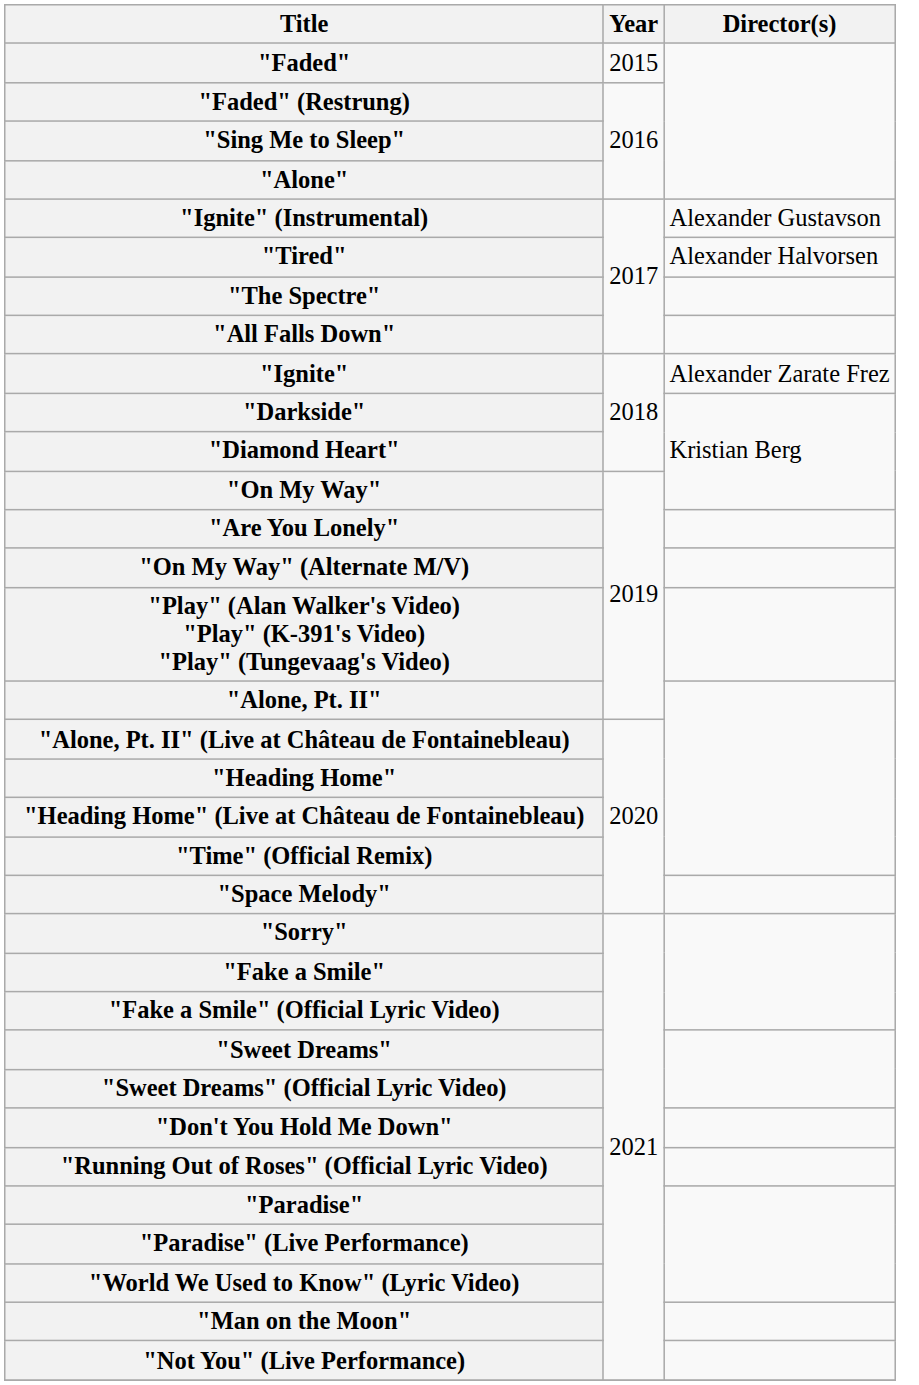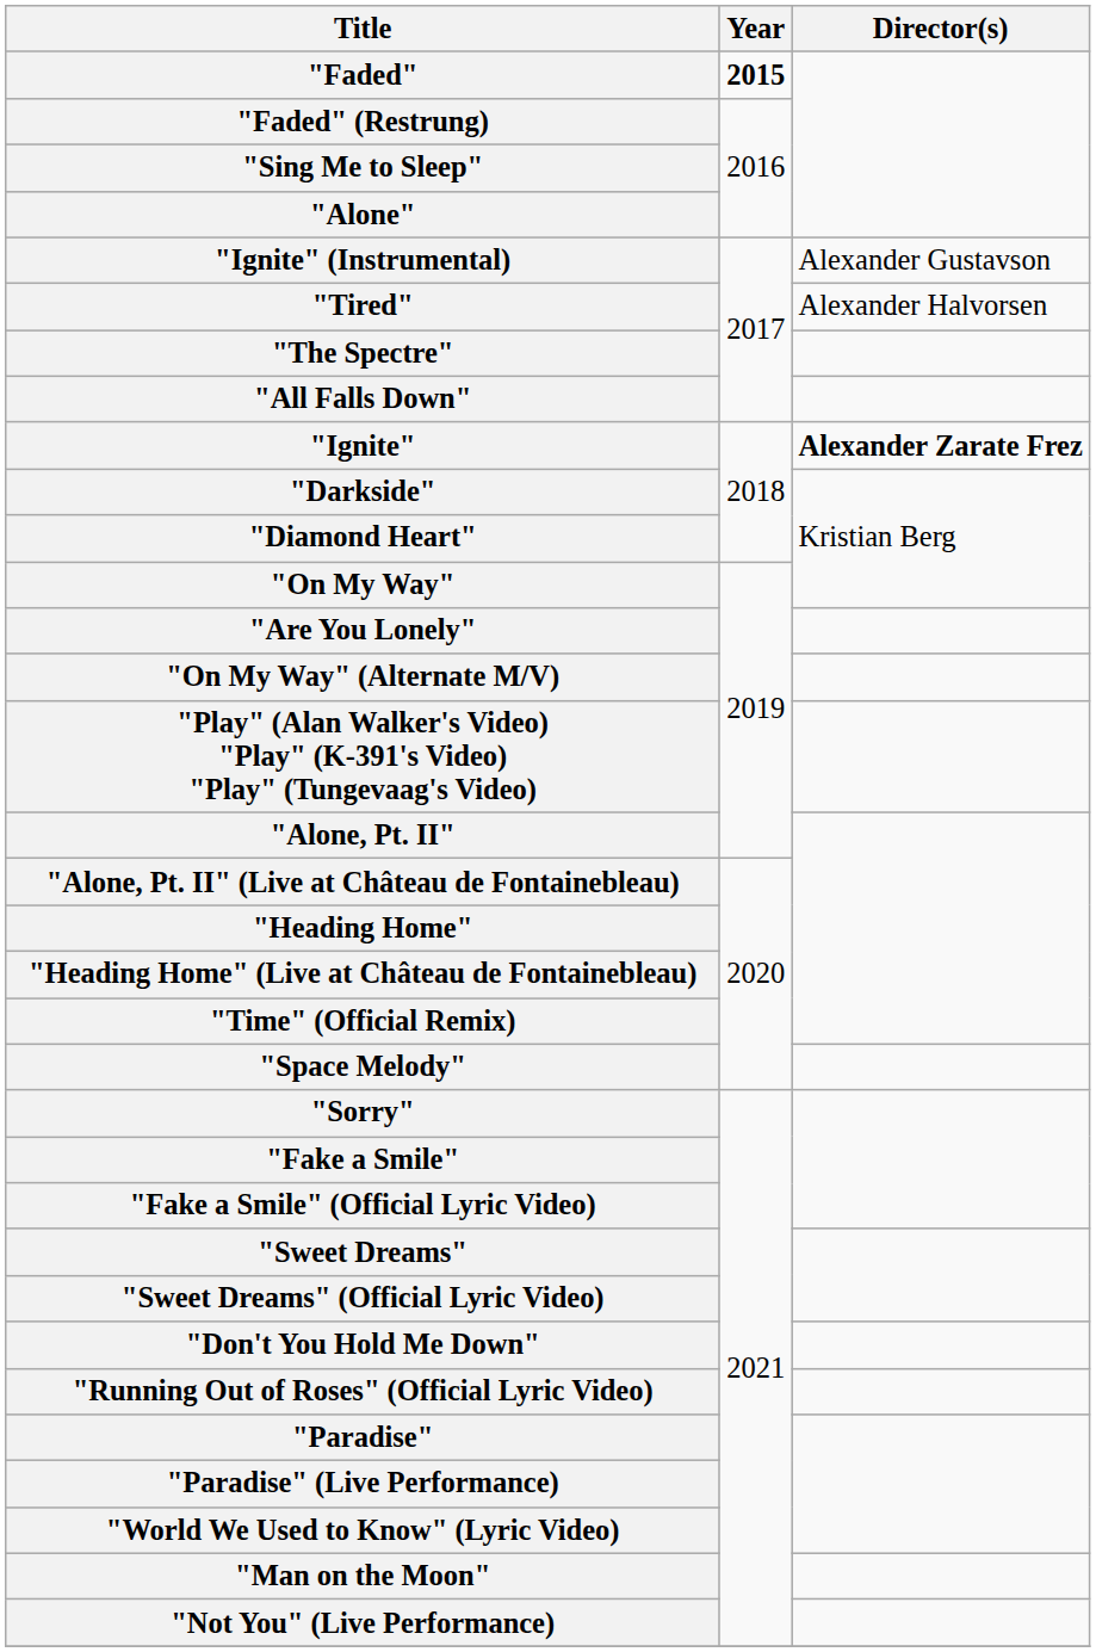"Faded" | Year: normal -> bold
"Ignite" | Director(s): normal -> bold
